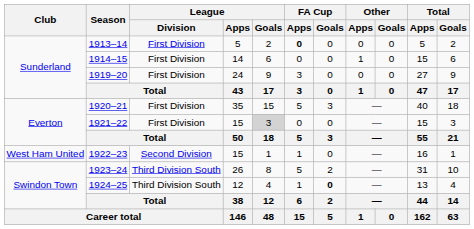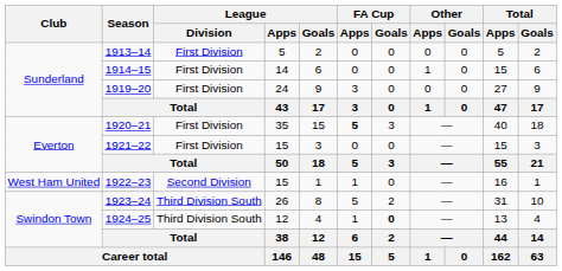1913–14 | FA Cup / Apps: bold -> normal
1920–21 | FA Cup / Apps: normal -> bold
1921–22 | League / Goals: lightgrey background -> no background
